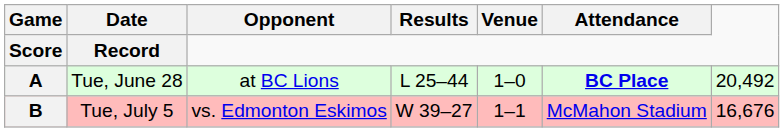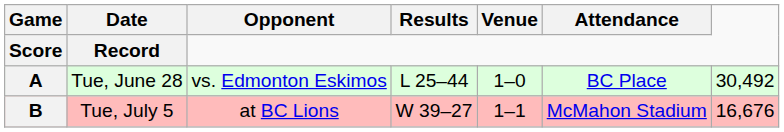A | Opponent: at BC Lions -> vs. Edmonton Eskimos
A | Attendance: bold -> normal
A | column 7: 20,492 -> 30,492
B | Opponent: vs. Edmonton Eskimos -> at BC Lions
